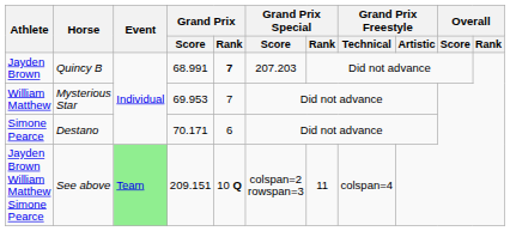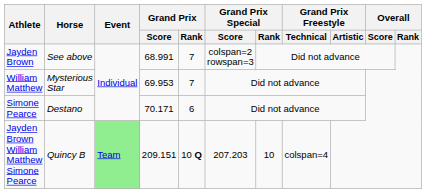Jayden Brown | Horse: Quincy B -> See above
Jayden Brown | Grand Prix / Rank: bold -> normal
Jayden Brown | Grand Prix Special / Score: 207.203 -> colspan=2 rowspan=3
Jayden Brown William Matthew Simone Pearce | Horse: See above -> Quincy B
Jayden Brown William Matthew Simone Pearce | Grand Prix Special / Score: colspan=2 rowspan=3 -> 207.203
Jayden Brown William Matthew Simone Pearce | Grand Prix Special / Rank: 11 -> 10
